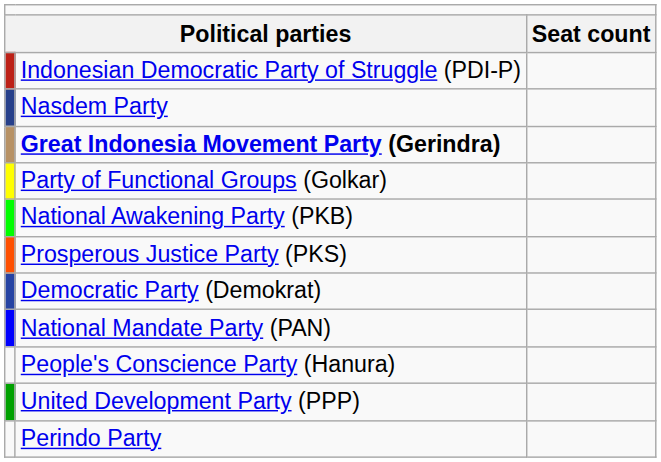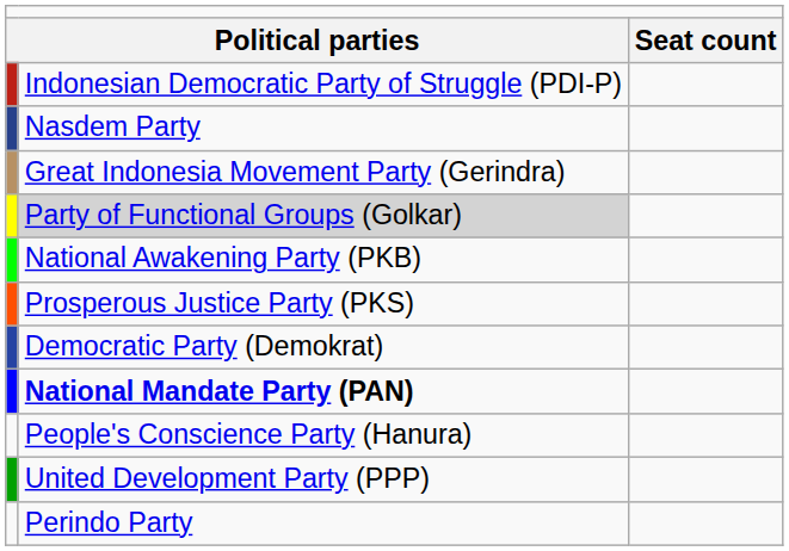Great Indonesia Movement Party (Gerindra) | column 2: bold -> normal
Party of Functional Groups (Golkar) | column 2: no background -> lightgrey background
National Mandate Party (PAN) | column 2: normal -> bold
